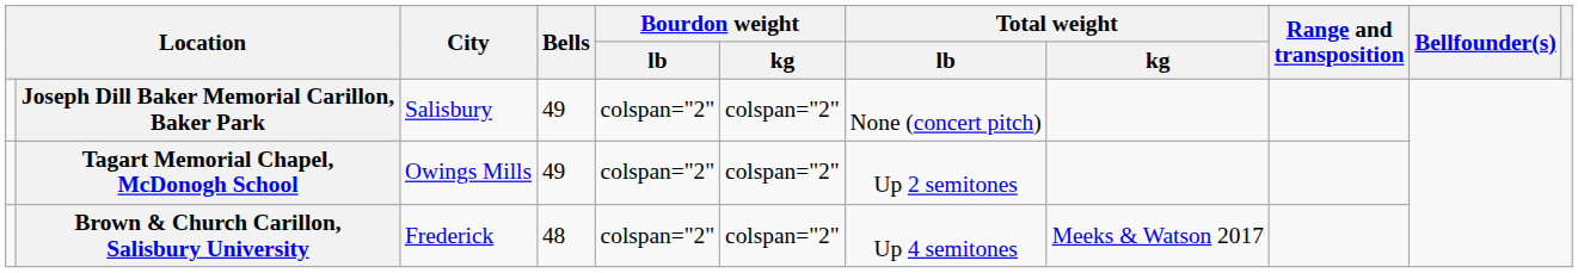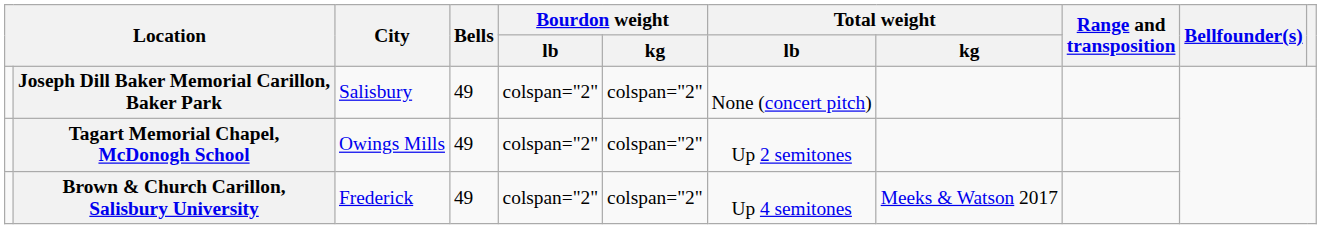Brown & Church Carillon, Salisbury University | Bells: 48 -> 49
